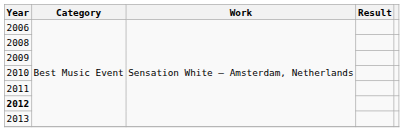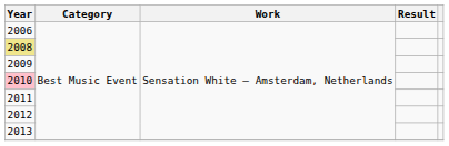2008 | Year: no background -> khaki background
2010 | Year: no background -> pink background
2012 | Year: bold -> normal
